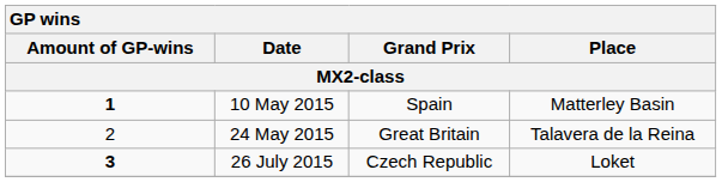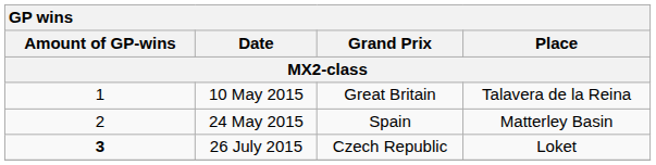10 May 2015 | Amount of GP-wins / MX2-class: bold -> normal
10 May 2015 | Grand Prix / MX2-class: Spain -> Great Britain
10 May 2015 | Place / MX2-class: Matterley Basin -> Talavera de la Reina
24 May 2015 | Grand Prix / MX2-class: Great Britain -> Spain
24 May 2015 | Place / MX2-class: Talavera de la Reina -> Matterley Basin
